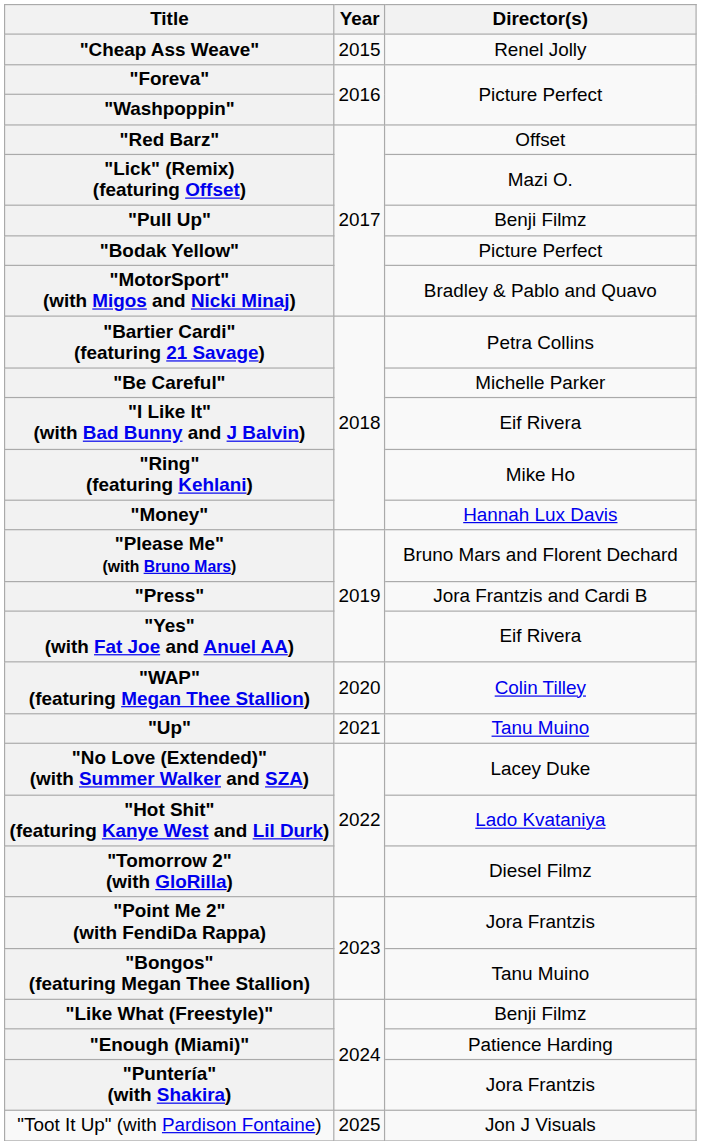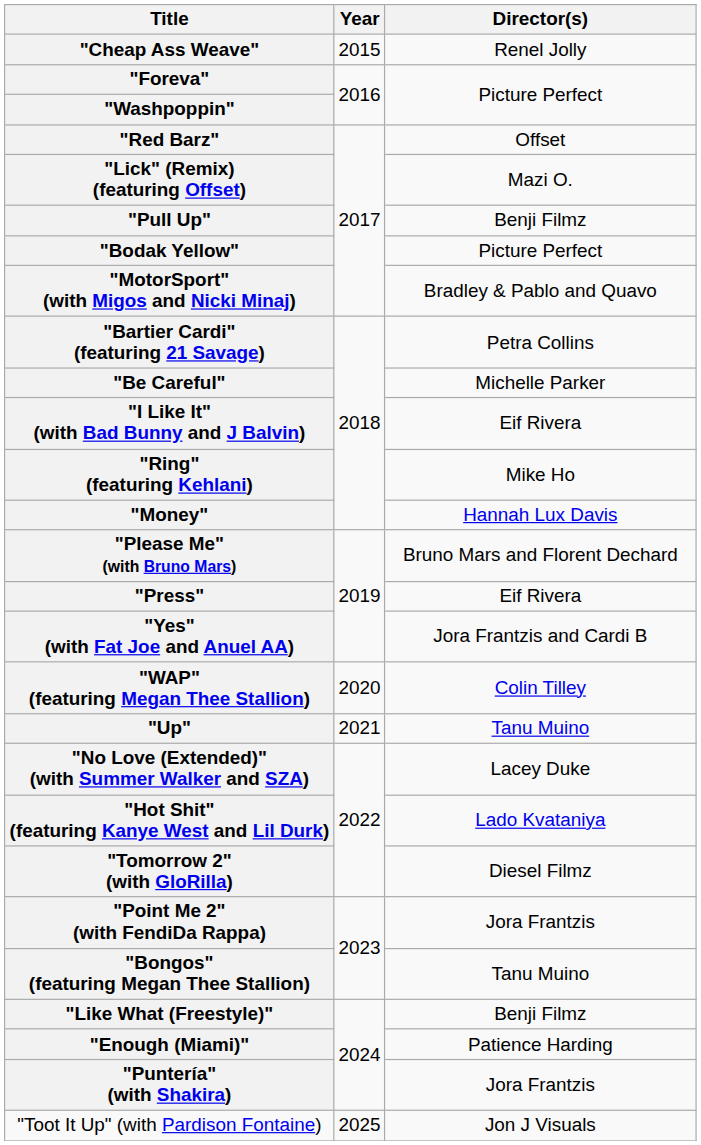"Press" | Director(s): Jora Frantzis and Cardi B -> Eif Rivera
"Yes" (with Fat Joe and Anuel AA) | Director(s): Eif Rivera -> Jora Frantzis and Cardi B
